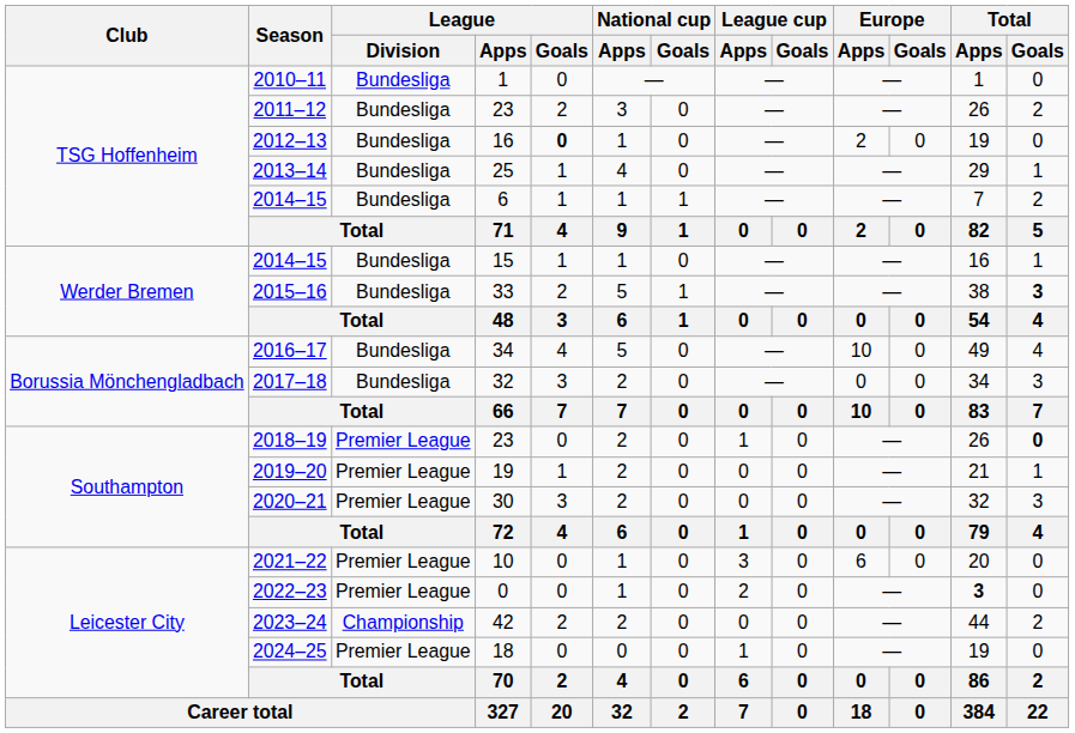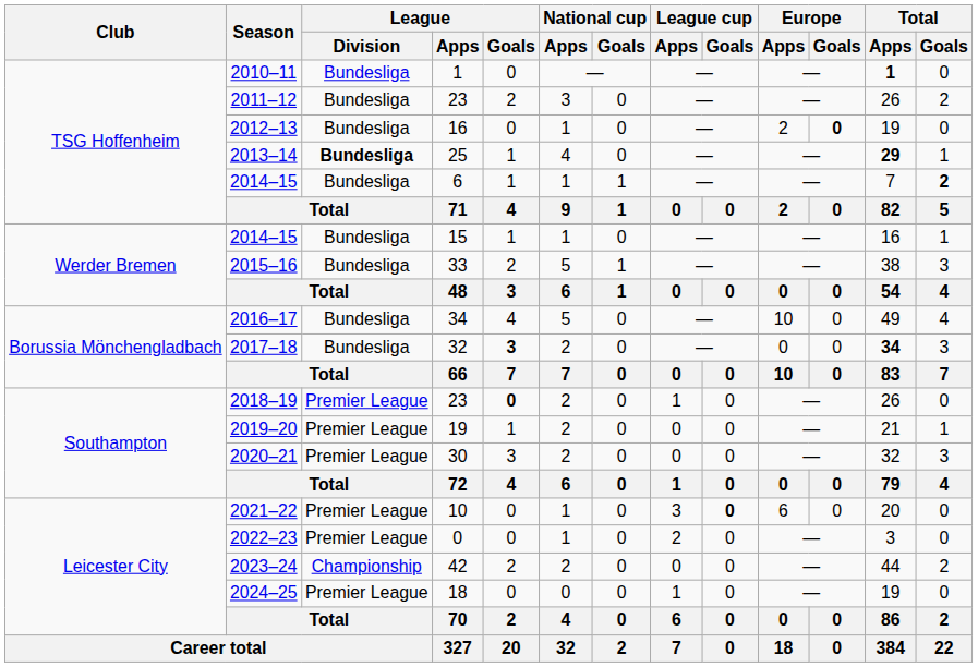2010–11 | Total / Apps: normal -> bold
2012–13 | League / Goals: bold -> normal
2012–13 | Europe / Goals: normal -> bold
2013–14 | League / Division: normal -> bold
2013–14 | Total / Apps: normal -> bold
2014–15 / 6 | Total / Goals: normal -> bold
2015–16 | Total / Goals: bold -> normal
2017–18 | League / Goals: normal -> bold
2017–18 | Total / Apps: normal -> bold
2018–19 | League / Goals: normal -> bold
2018–19 | Total / Goals: bold -> normal
2021–22 | League cup / Goals: normal -> bold
2022–23 | Total / Apps: bold -> normal
